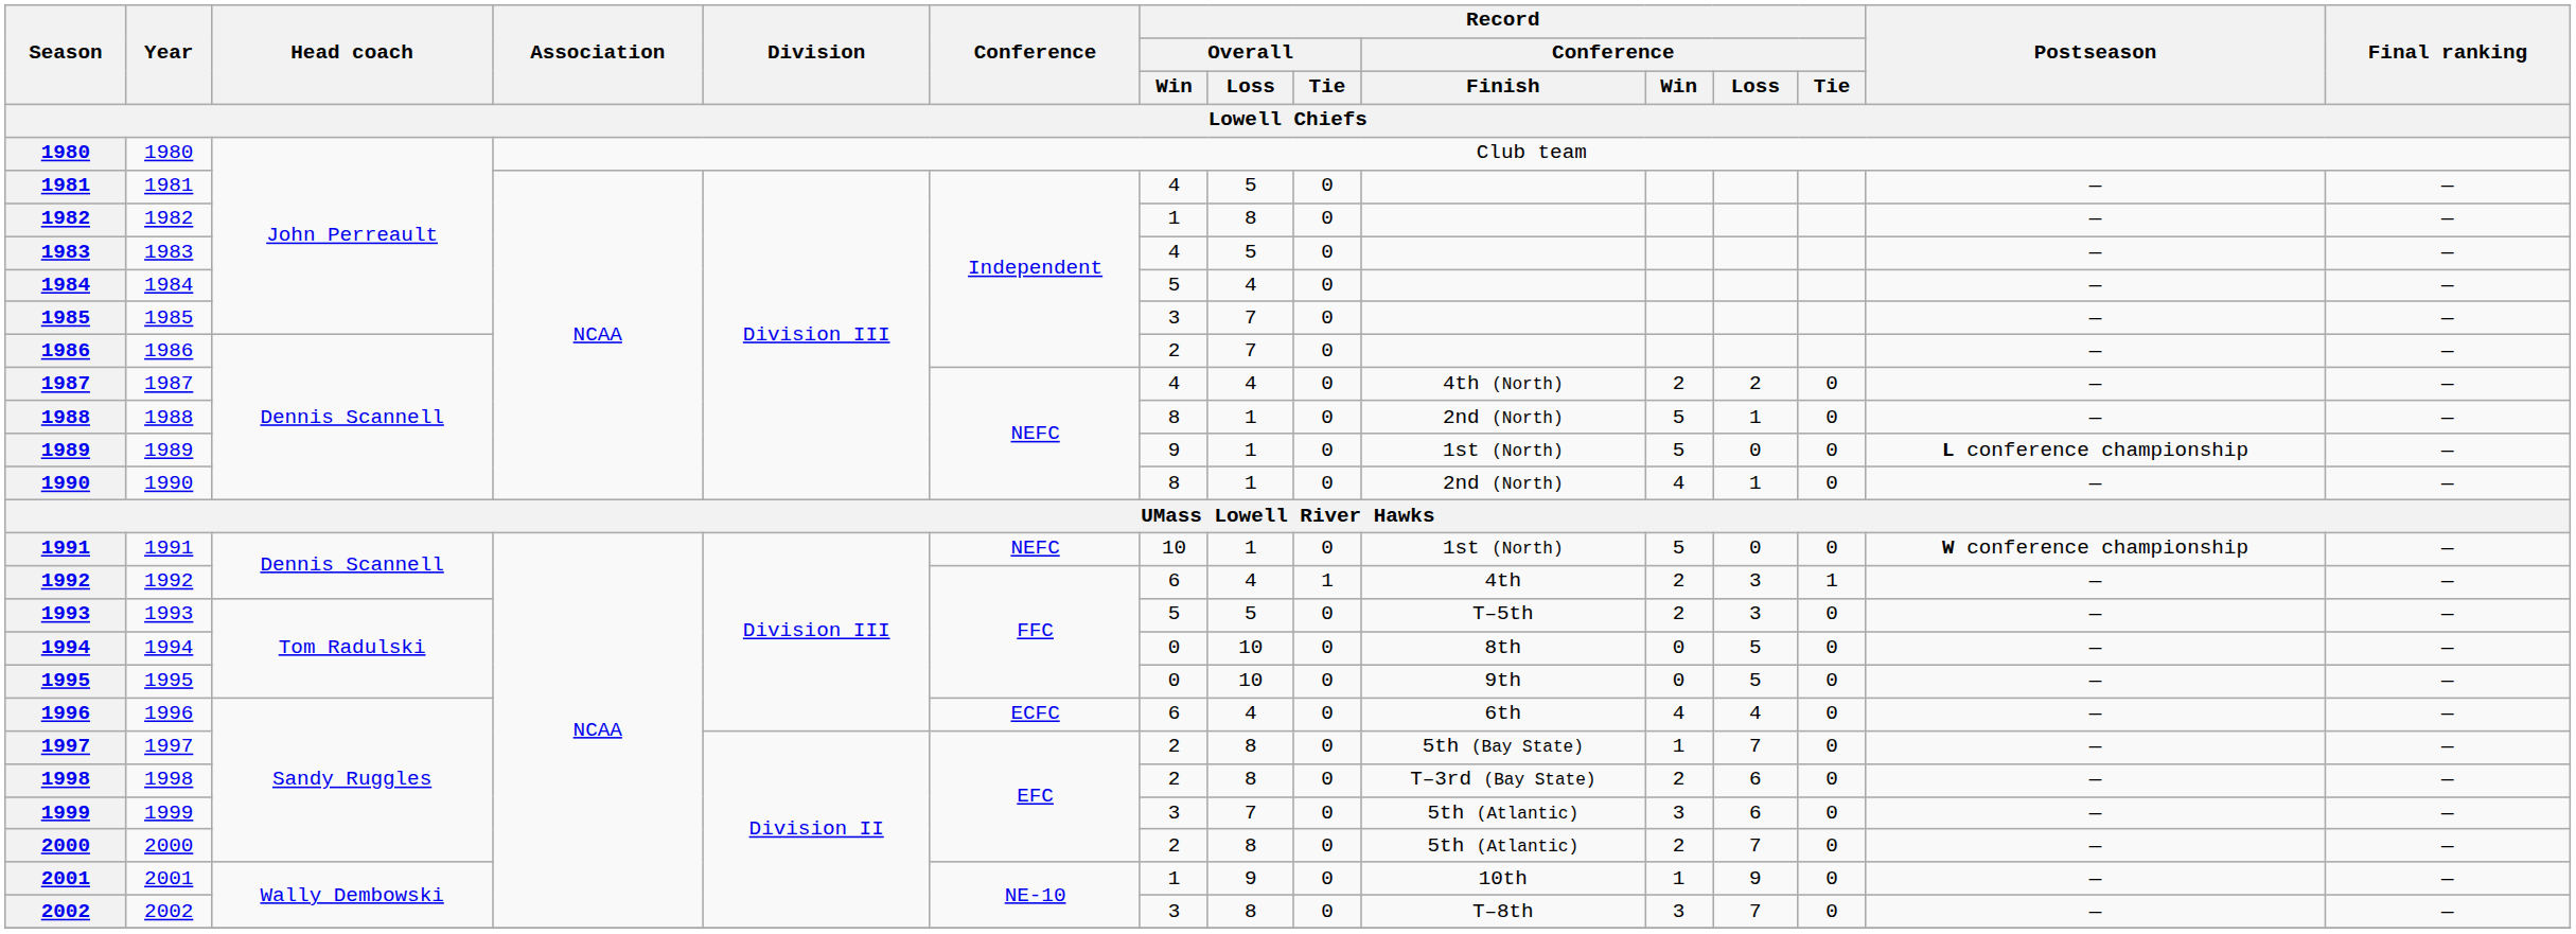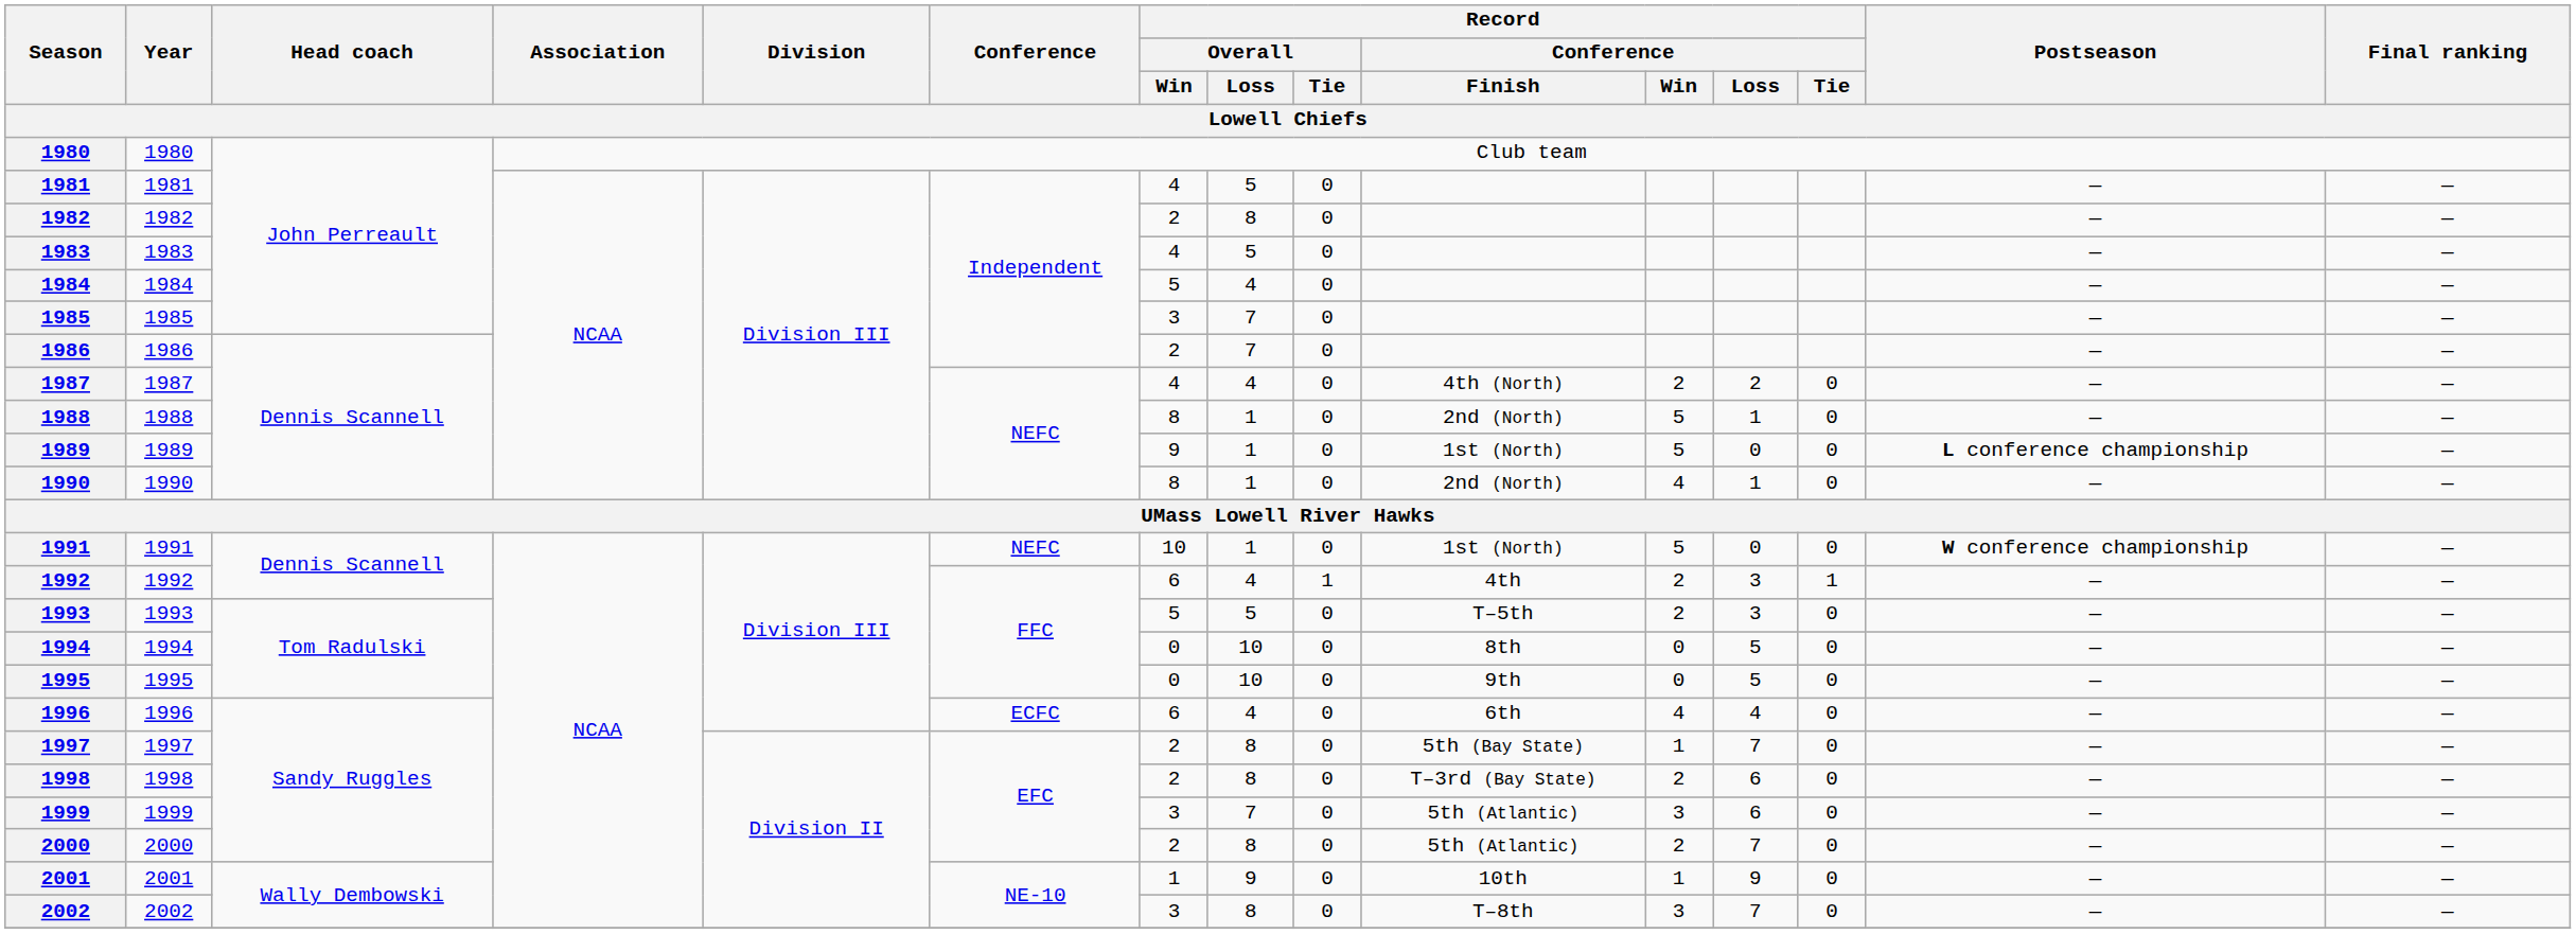row 7 | Record / Overall / Win: 1 -> 2
